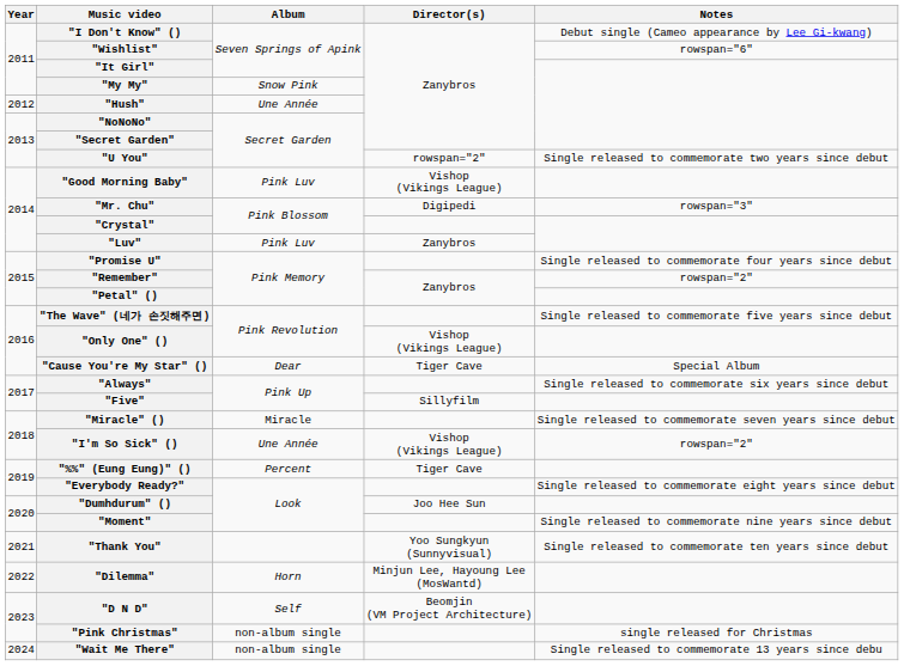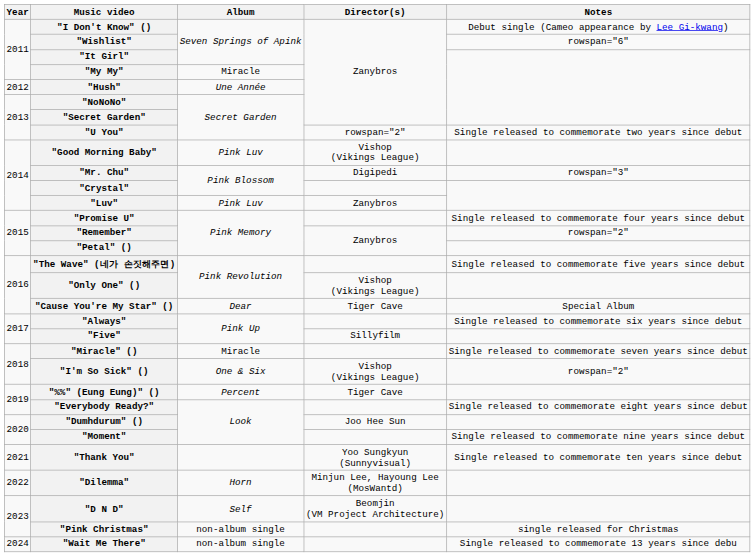"My My" | Album: Snow Pink -> Miracle
"I'm So Sick" () | Album: Une Année -> One & Six
